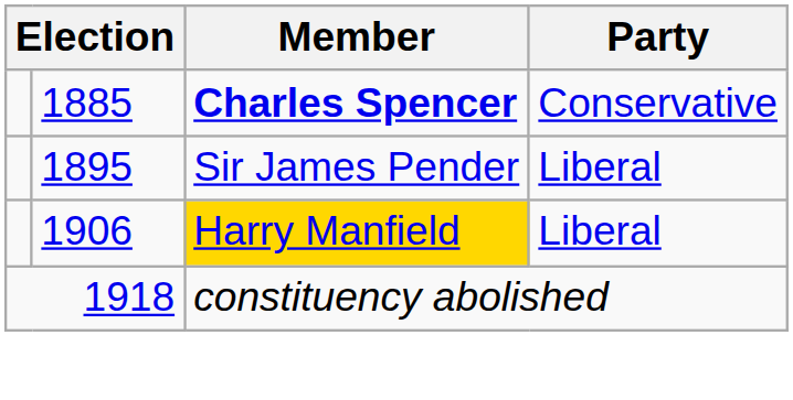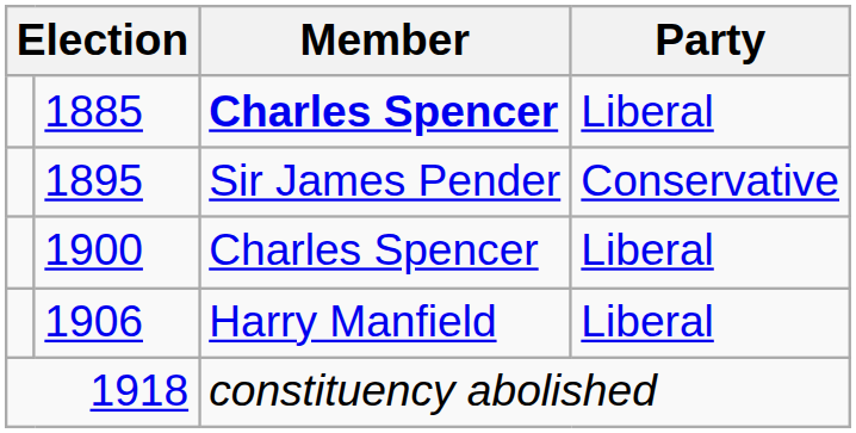1885 | Party: Conservative -> Liberal
1895 | Party: Liberal -> Conservative
+ row: 1900 | Charles Spencer | Liberal
1906 | Member: gold background -> no background
